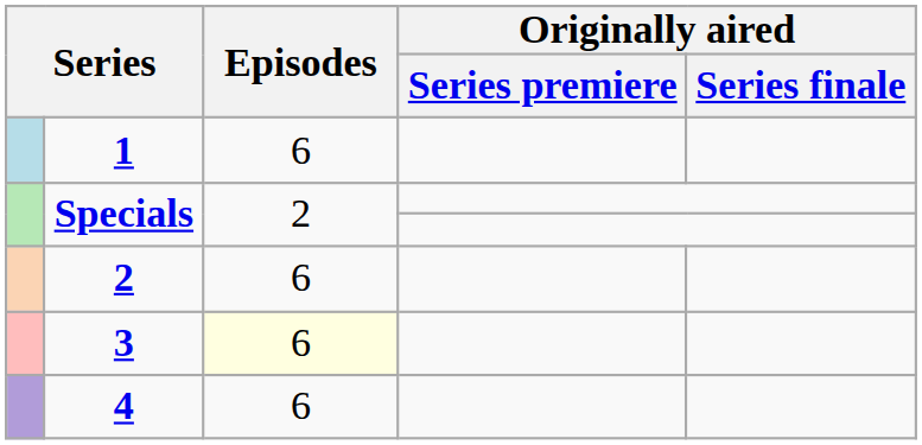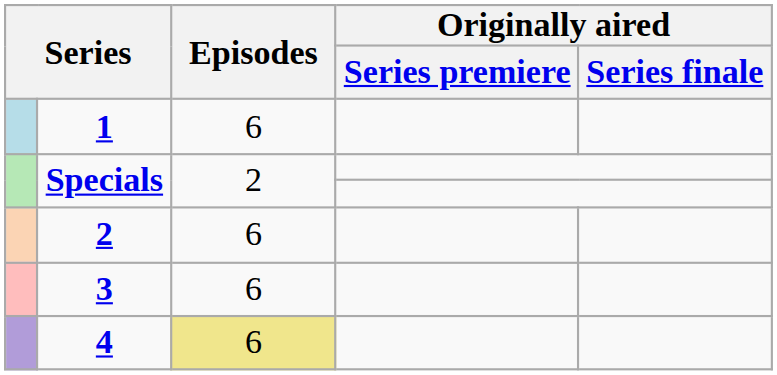3 | Episodes: lightyellow background -> no background
4 | Episodes: no background -> khaki background
